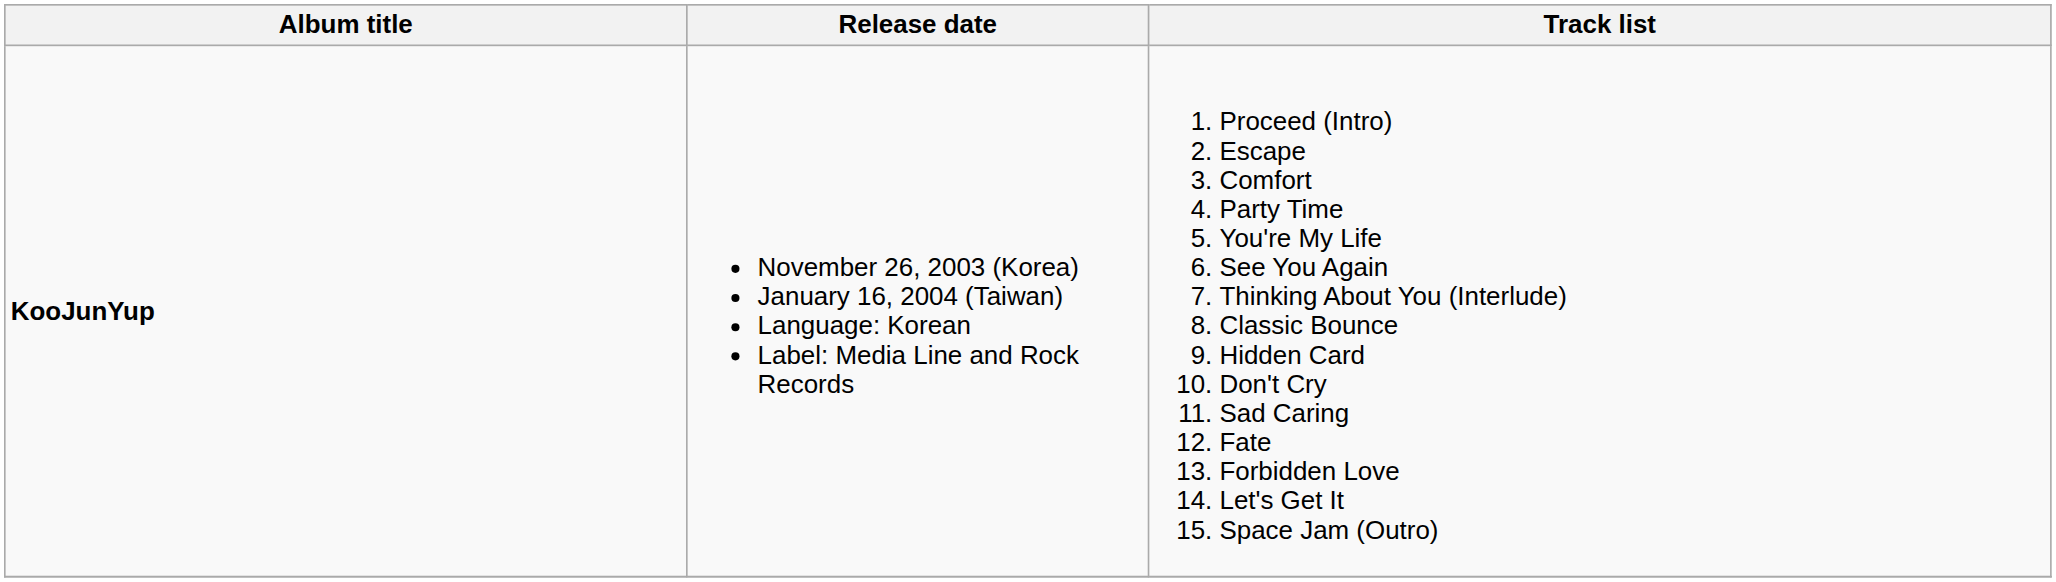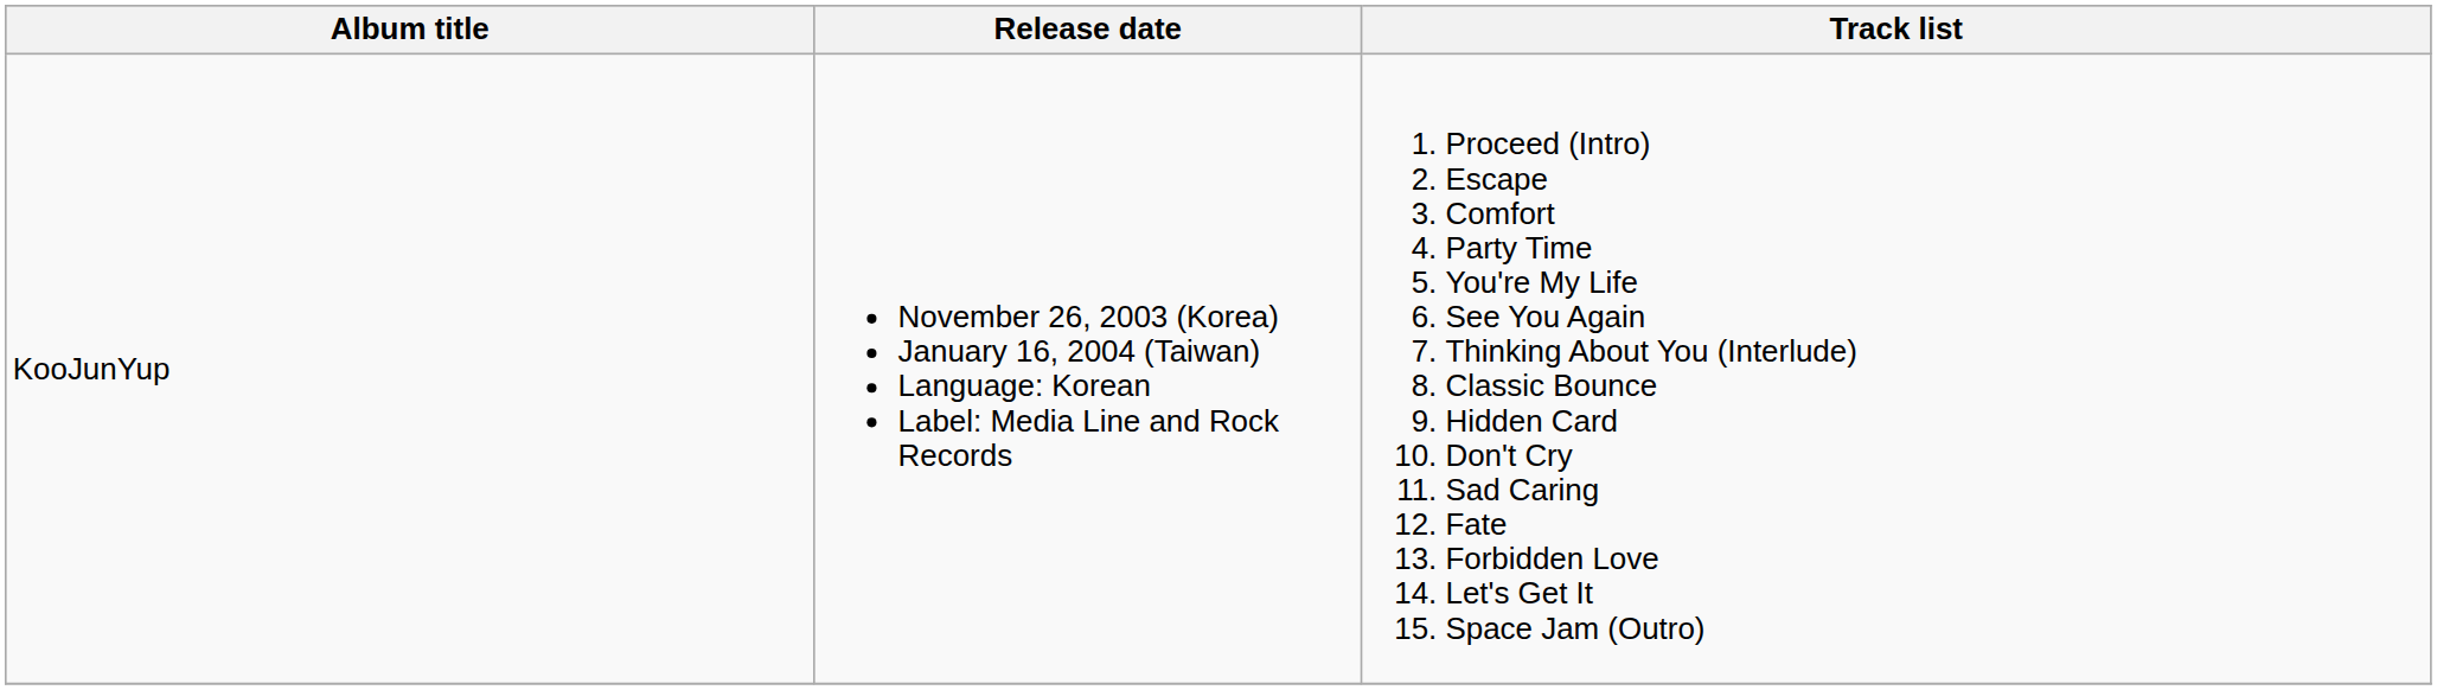KooJunYup | Album title: bold -> normal
